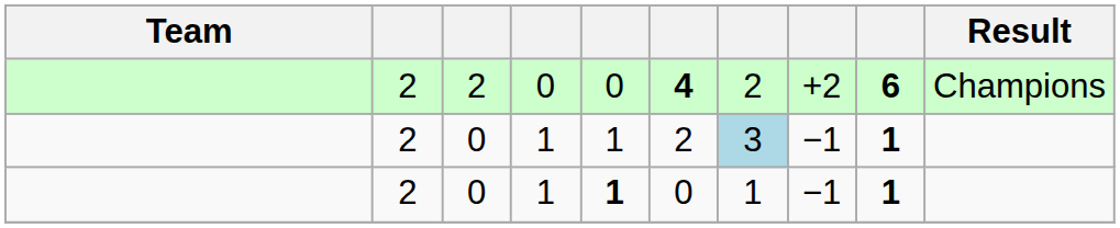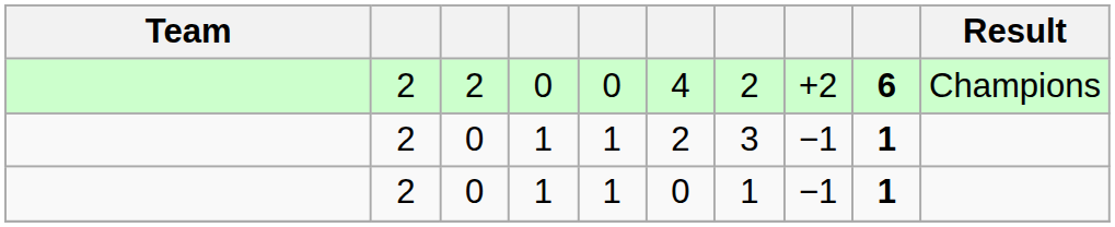row 2 | column 6: bold -> normal
row 3 | column 7: lightblue background -> no background
row 4 | column 5: bold -> normal
